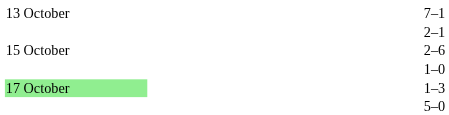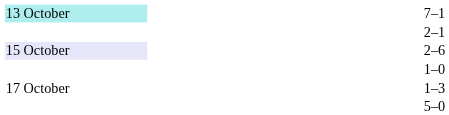7–1 | column 1: no background -> paleturquoise background
2–6 | column 1: no background -> lavender background
1–3 | column 1: lightgreen background -> no background
